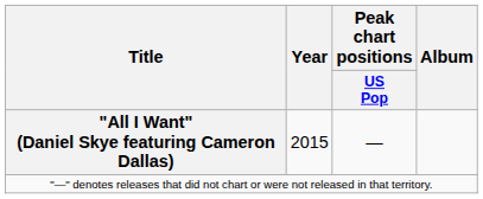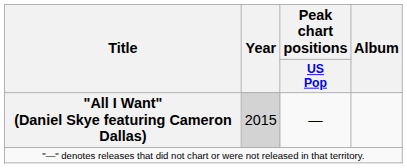row 3 | Year: no background -> lightgrey background
